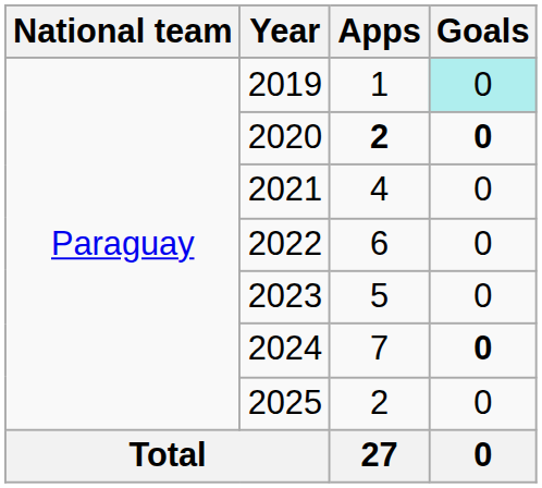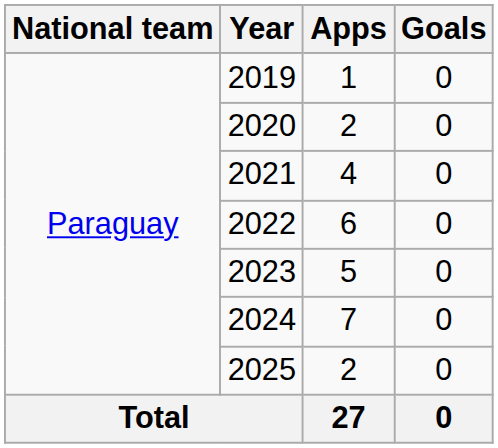2019 | Goals: paleturquoise background -> no background
2020 | Apps: bold -> normal
2020 | Goals: bold -> normal
2024 | Goals: bold -> normal
